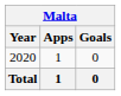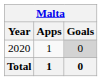2020 | Goals: no background -> lightgrey background
